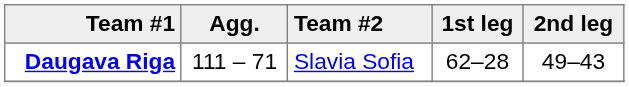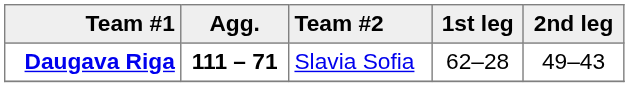Daugava Riga | Agg.: normal -> bold
